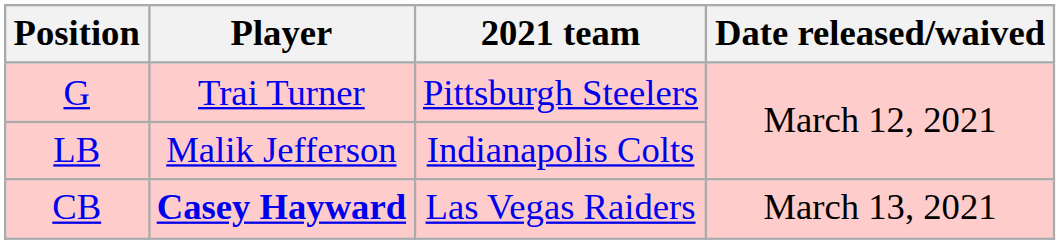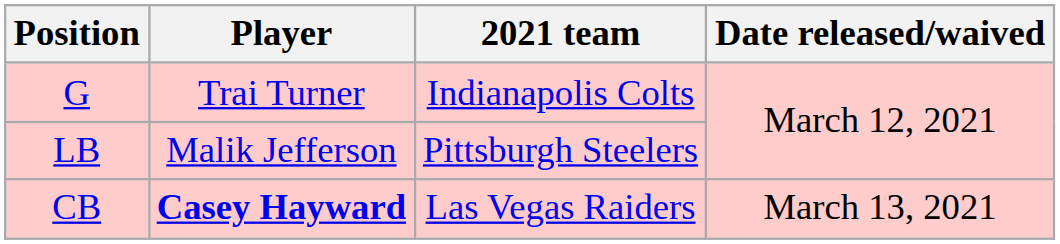G | 2021 team: Pittsburgh Steelers -> Indianapolis Colts
LB | 2021 team: Indianapolis Colts -> Pittsburgh Steelers
